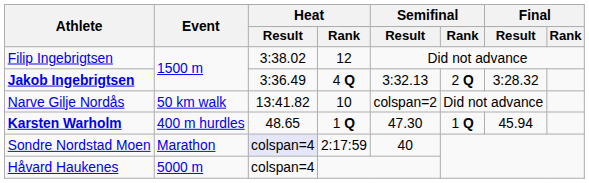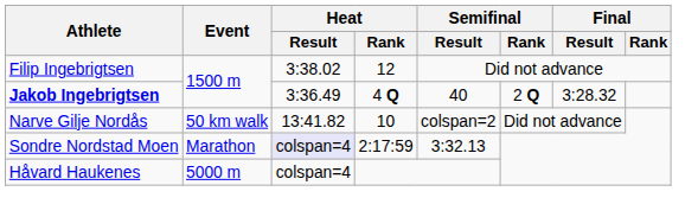Jakob Ingebrigtsen | Semifinal / Result: 3:32.13 -> 40
- row: Karsten Warholm | 400 m hurdles | 48.65 | 1 Q | 47.30 | 1 Q | 45.94
Sondre Nordstad Moen | Semifinal / Result: 40 -> 3:32.13
